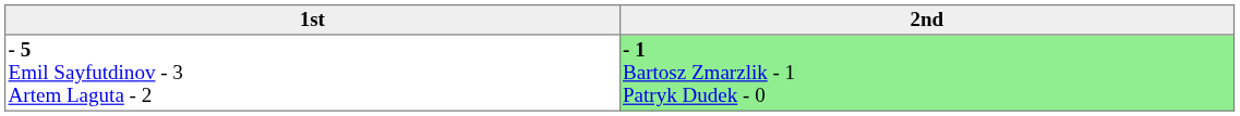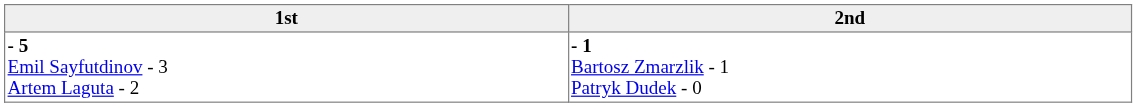- 5 Emil Sayfutdinov - 3 Artem Laguta - 2 | 2nd: lightgreen background -> no background
